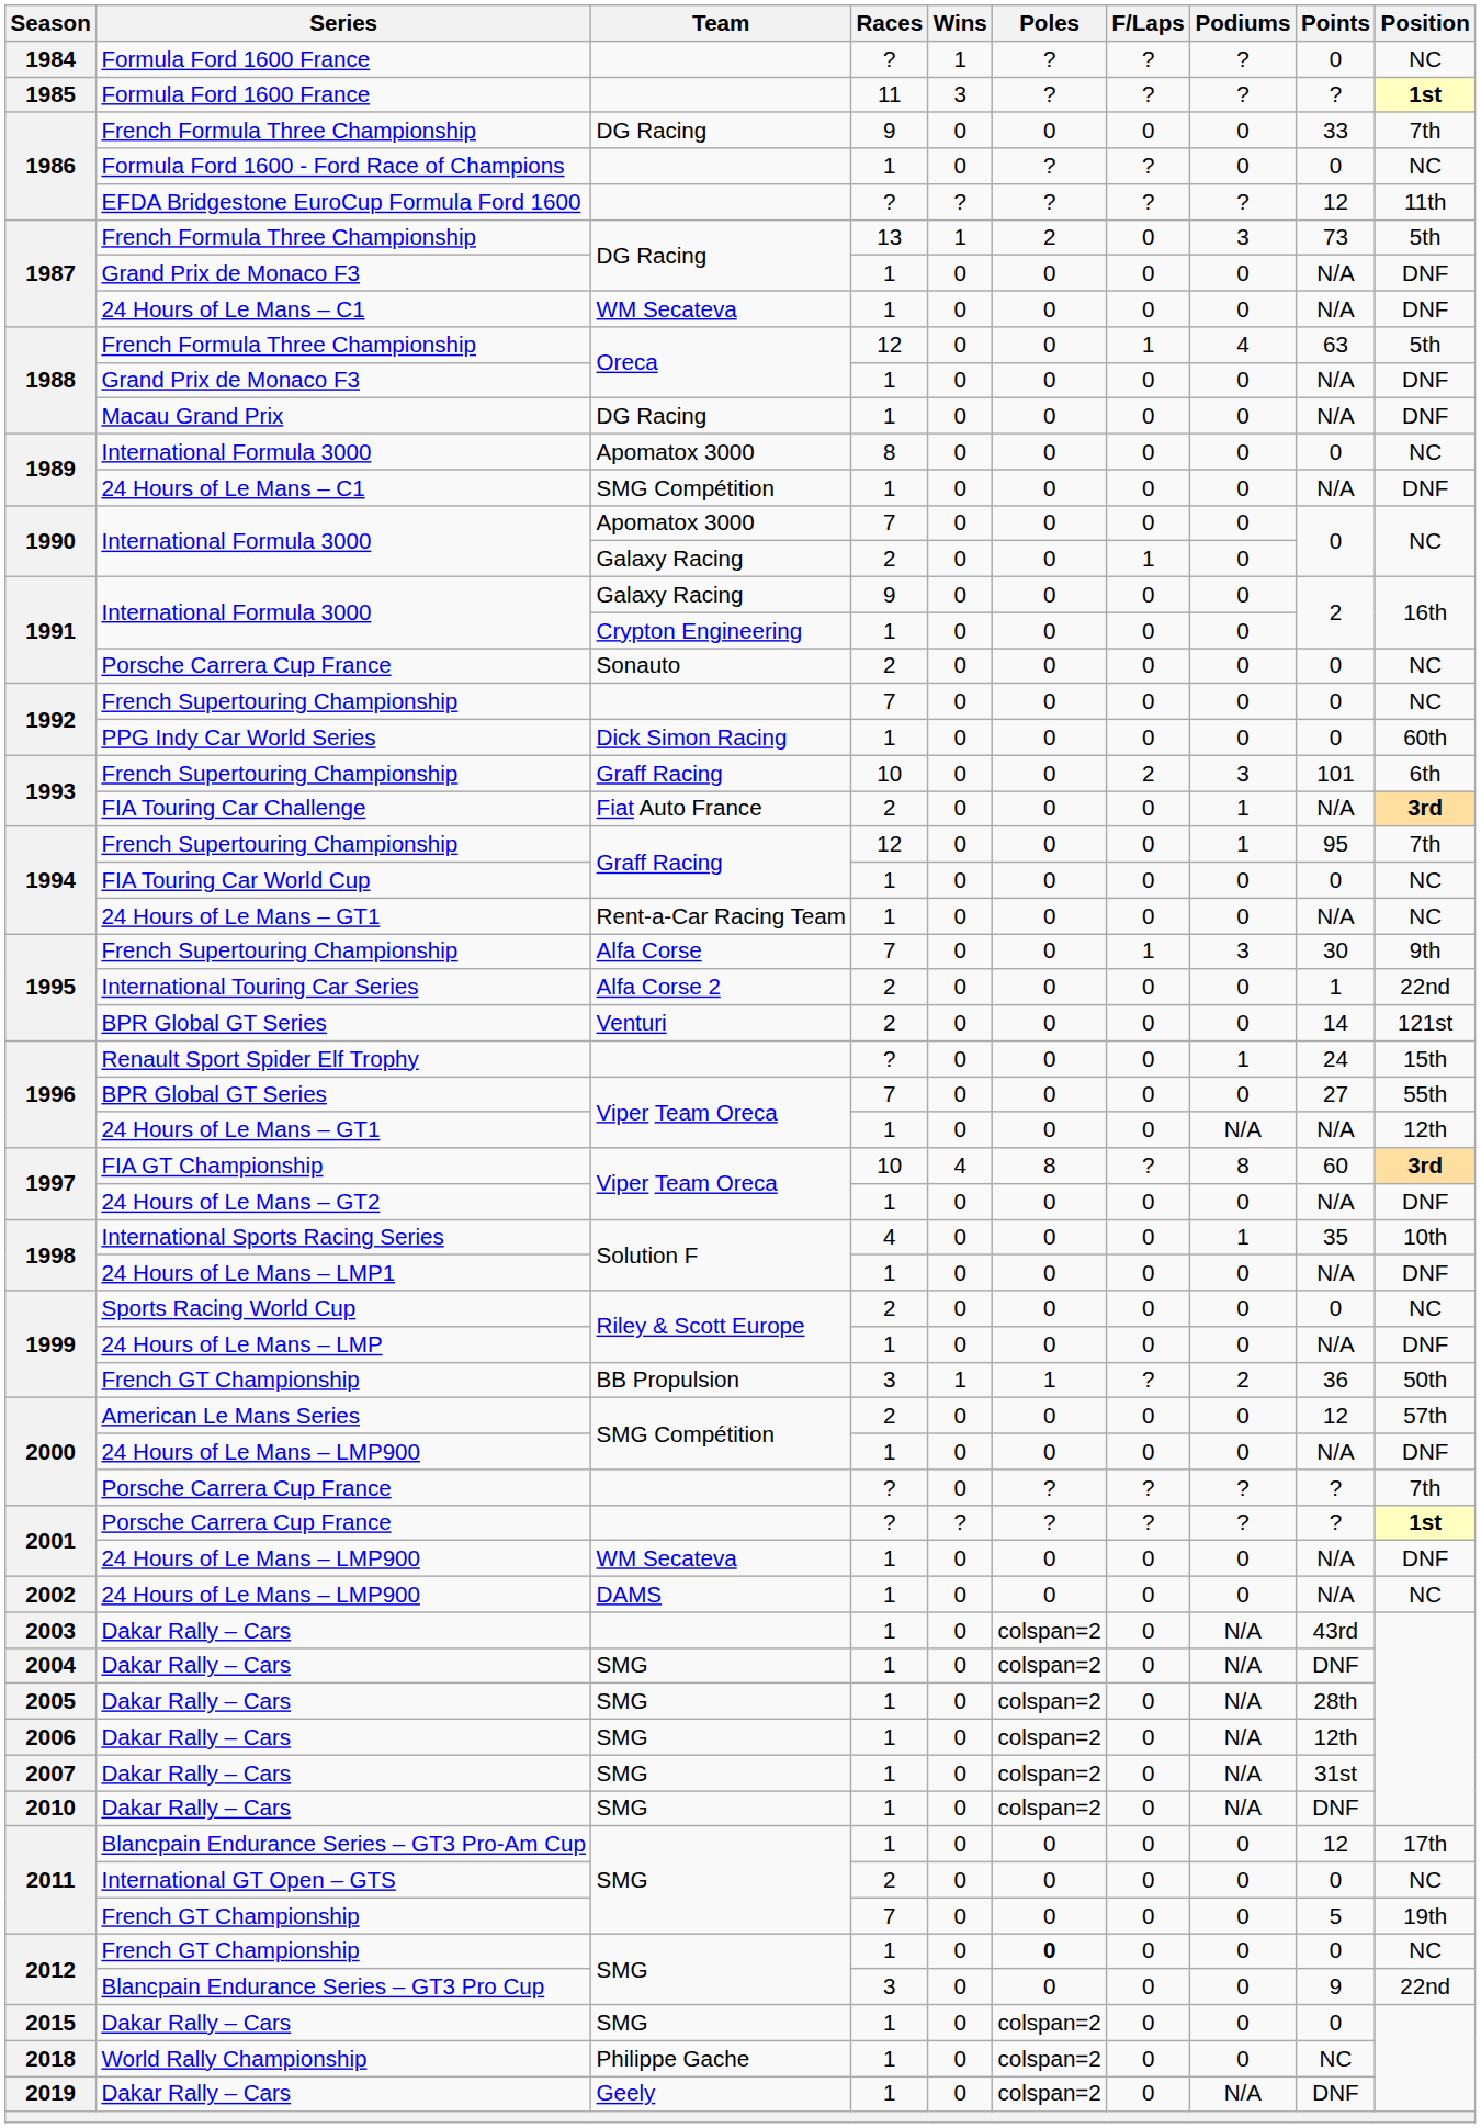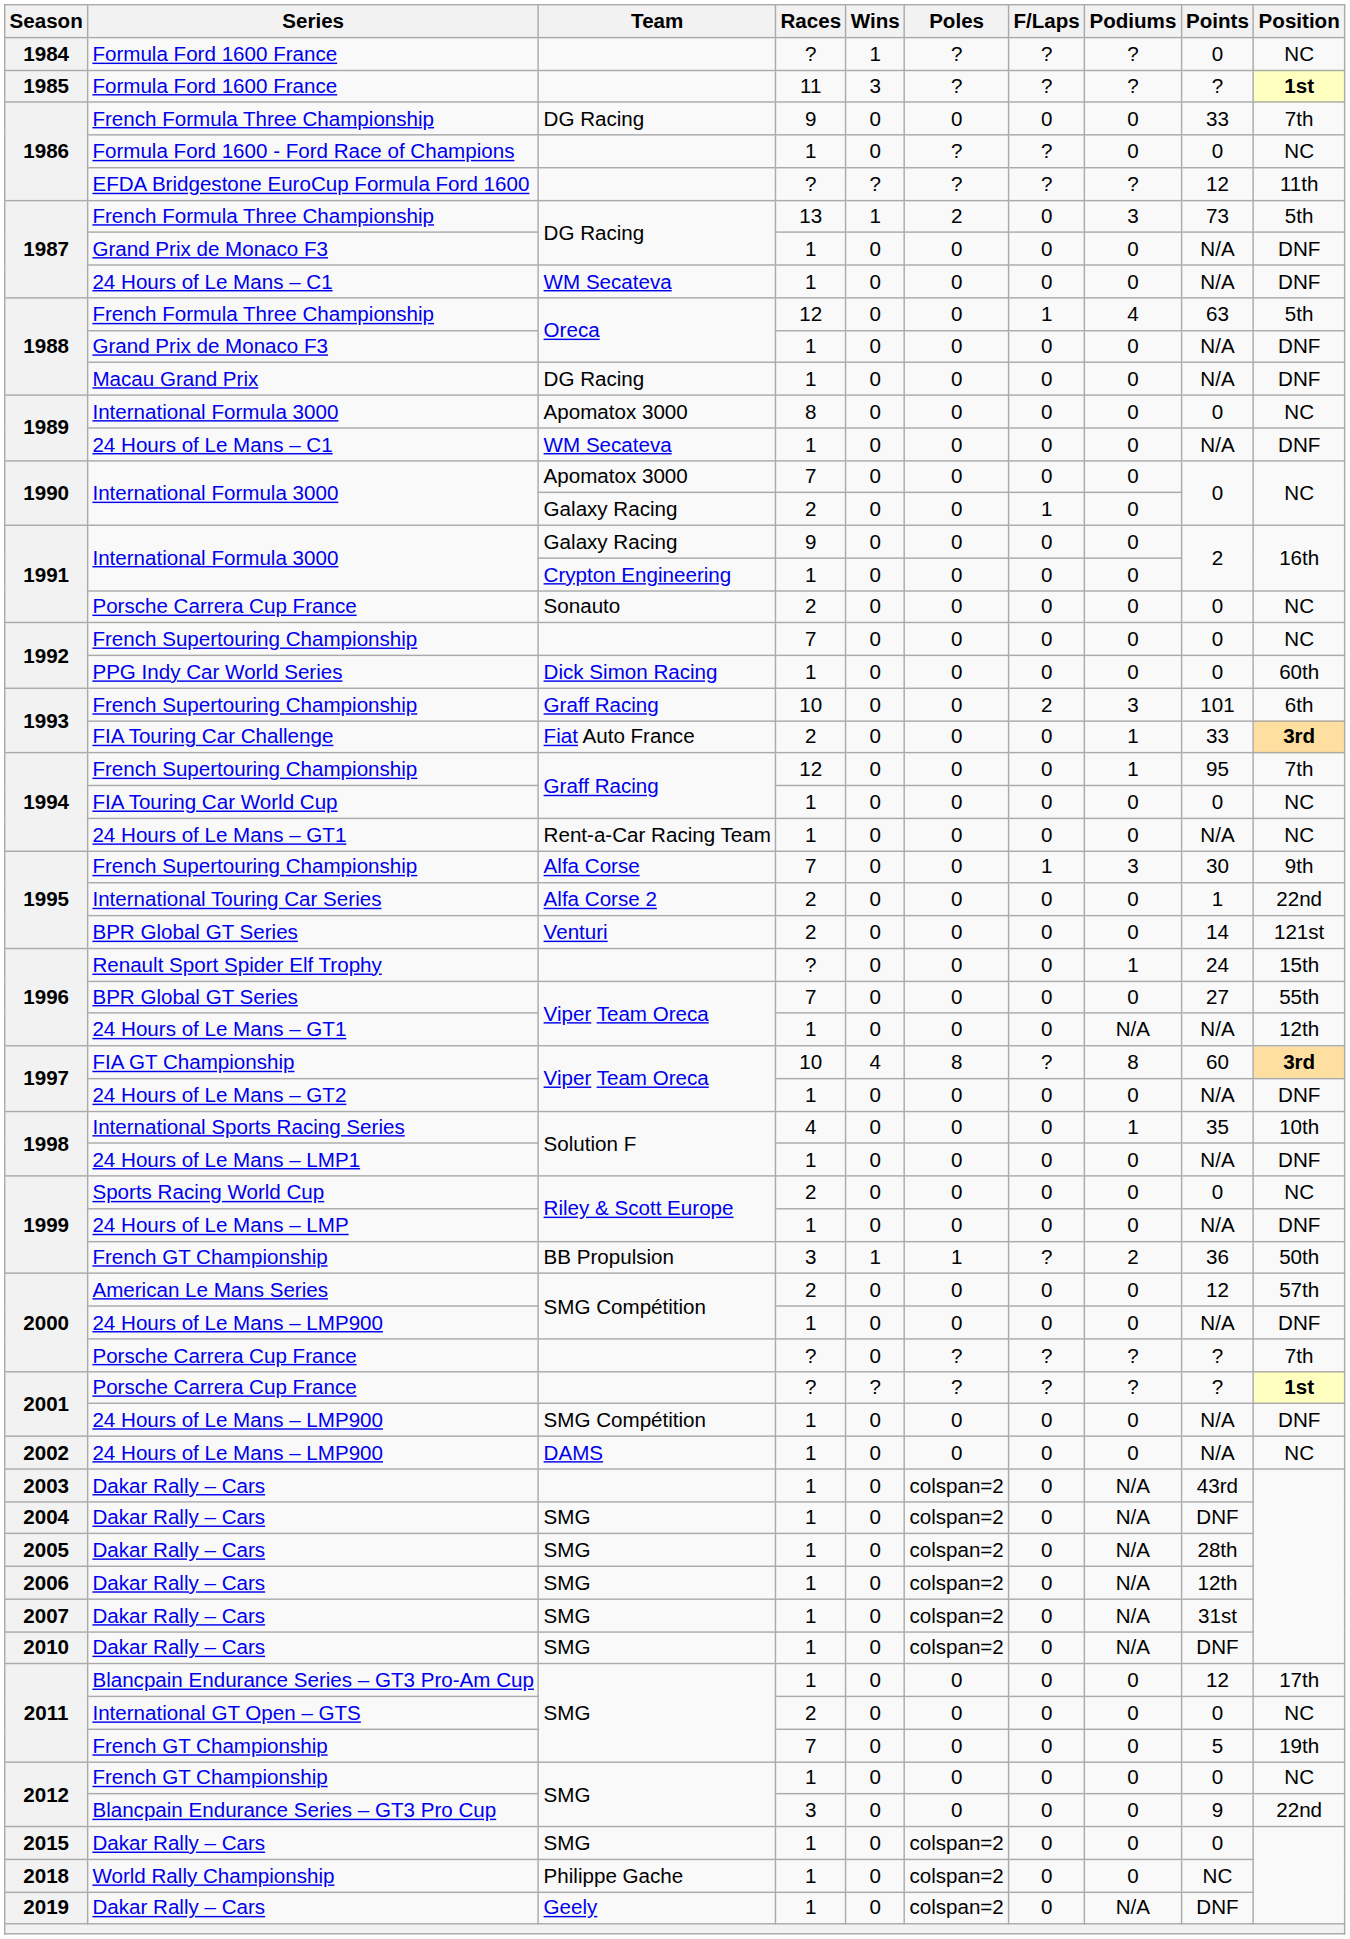1989 / 24 Hours of Le Mans – C1 | Team: SMG Compétition -> WM Secateva
FIA Touring Car Challenge | Points: N/A -> 33
2001 / 24 Hours of Le Mans – LMP900 | Team: WM Secateva -> SMG Compétition
2012 / French GT Championship | Poles: bold -> normal
